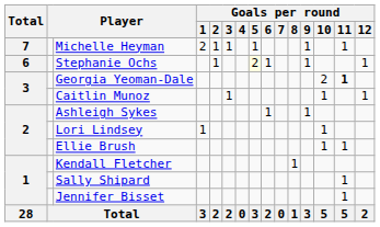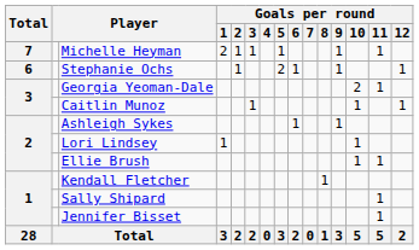Stephanie Ochs | Goals per round / 5: lightyellow background -> no background
Georgia Yeoman-Dale | Goals per round / 11: bold -> normal
